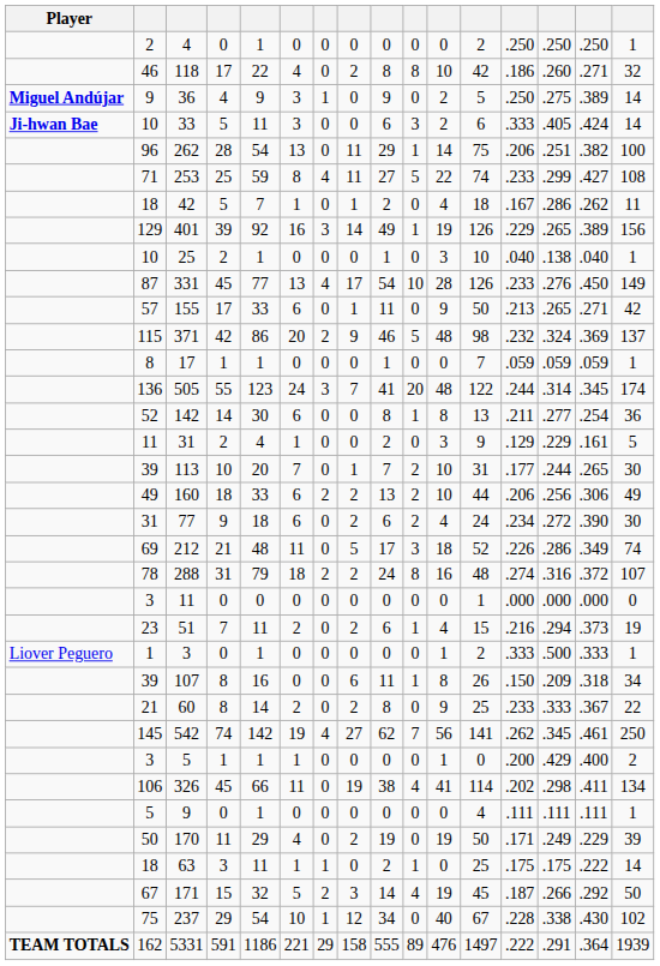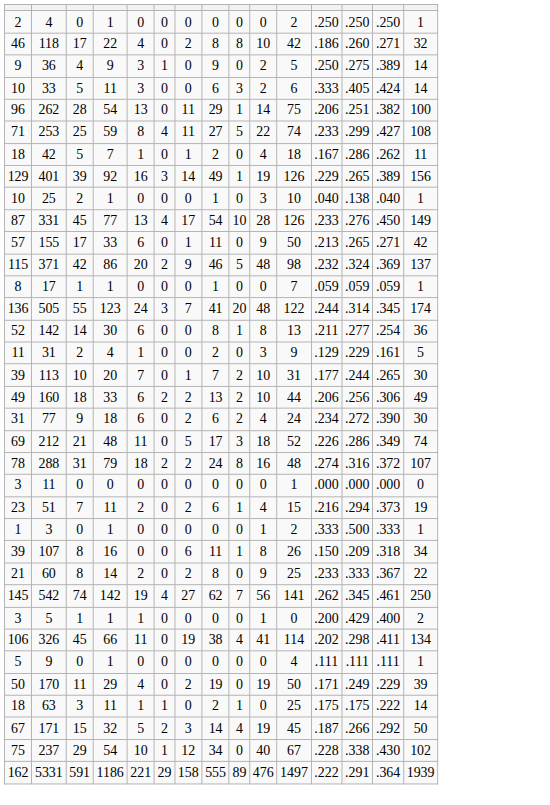- column: Player | Miguel Andújar | Ji-hwan Bae | Liover Peguero | TEAM TOTALS
